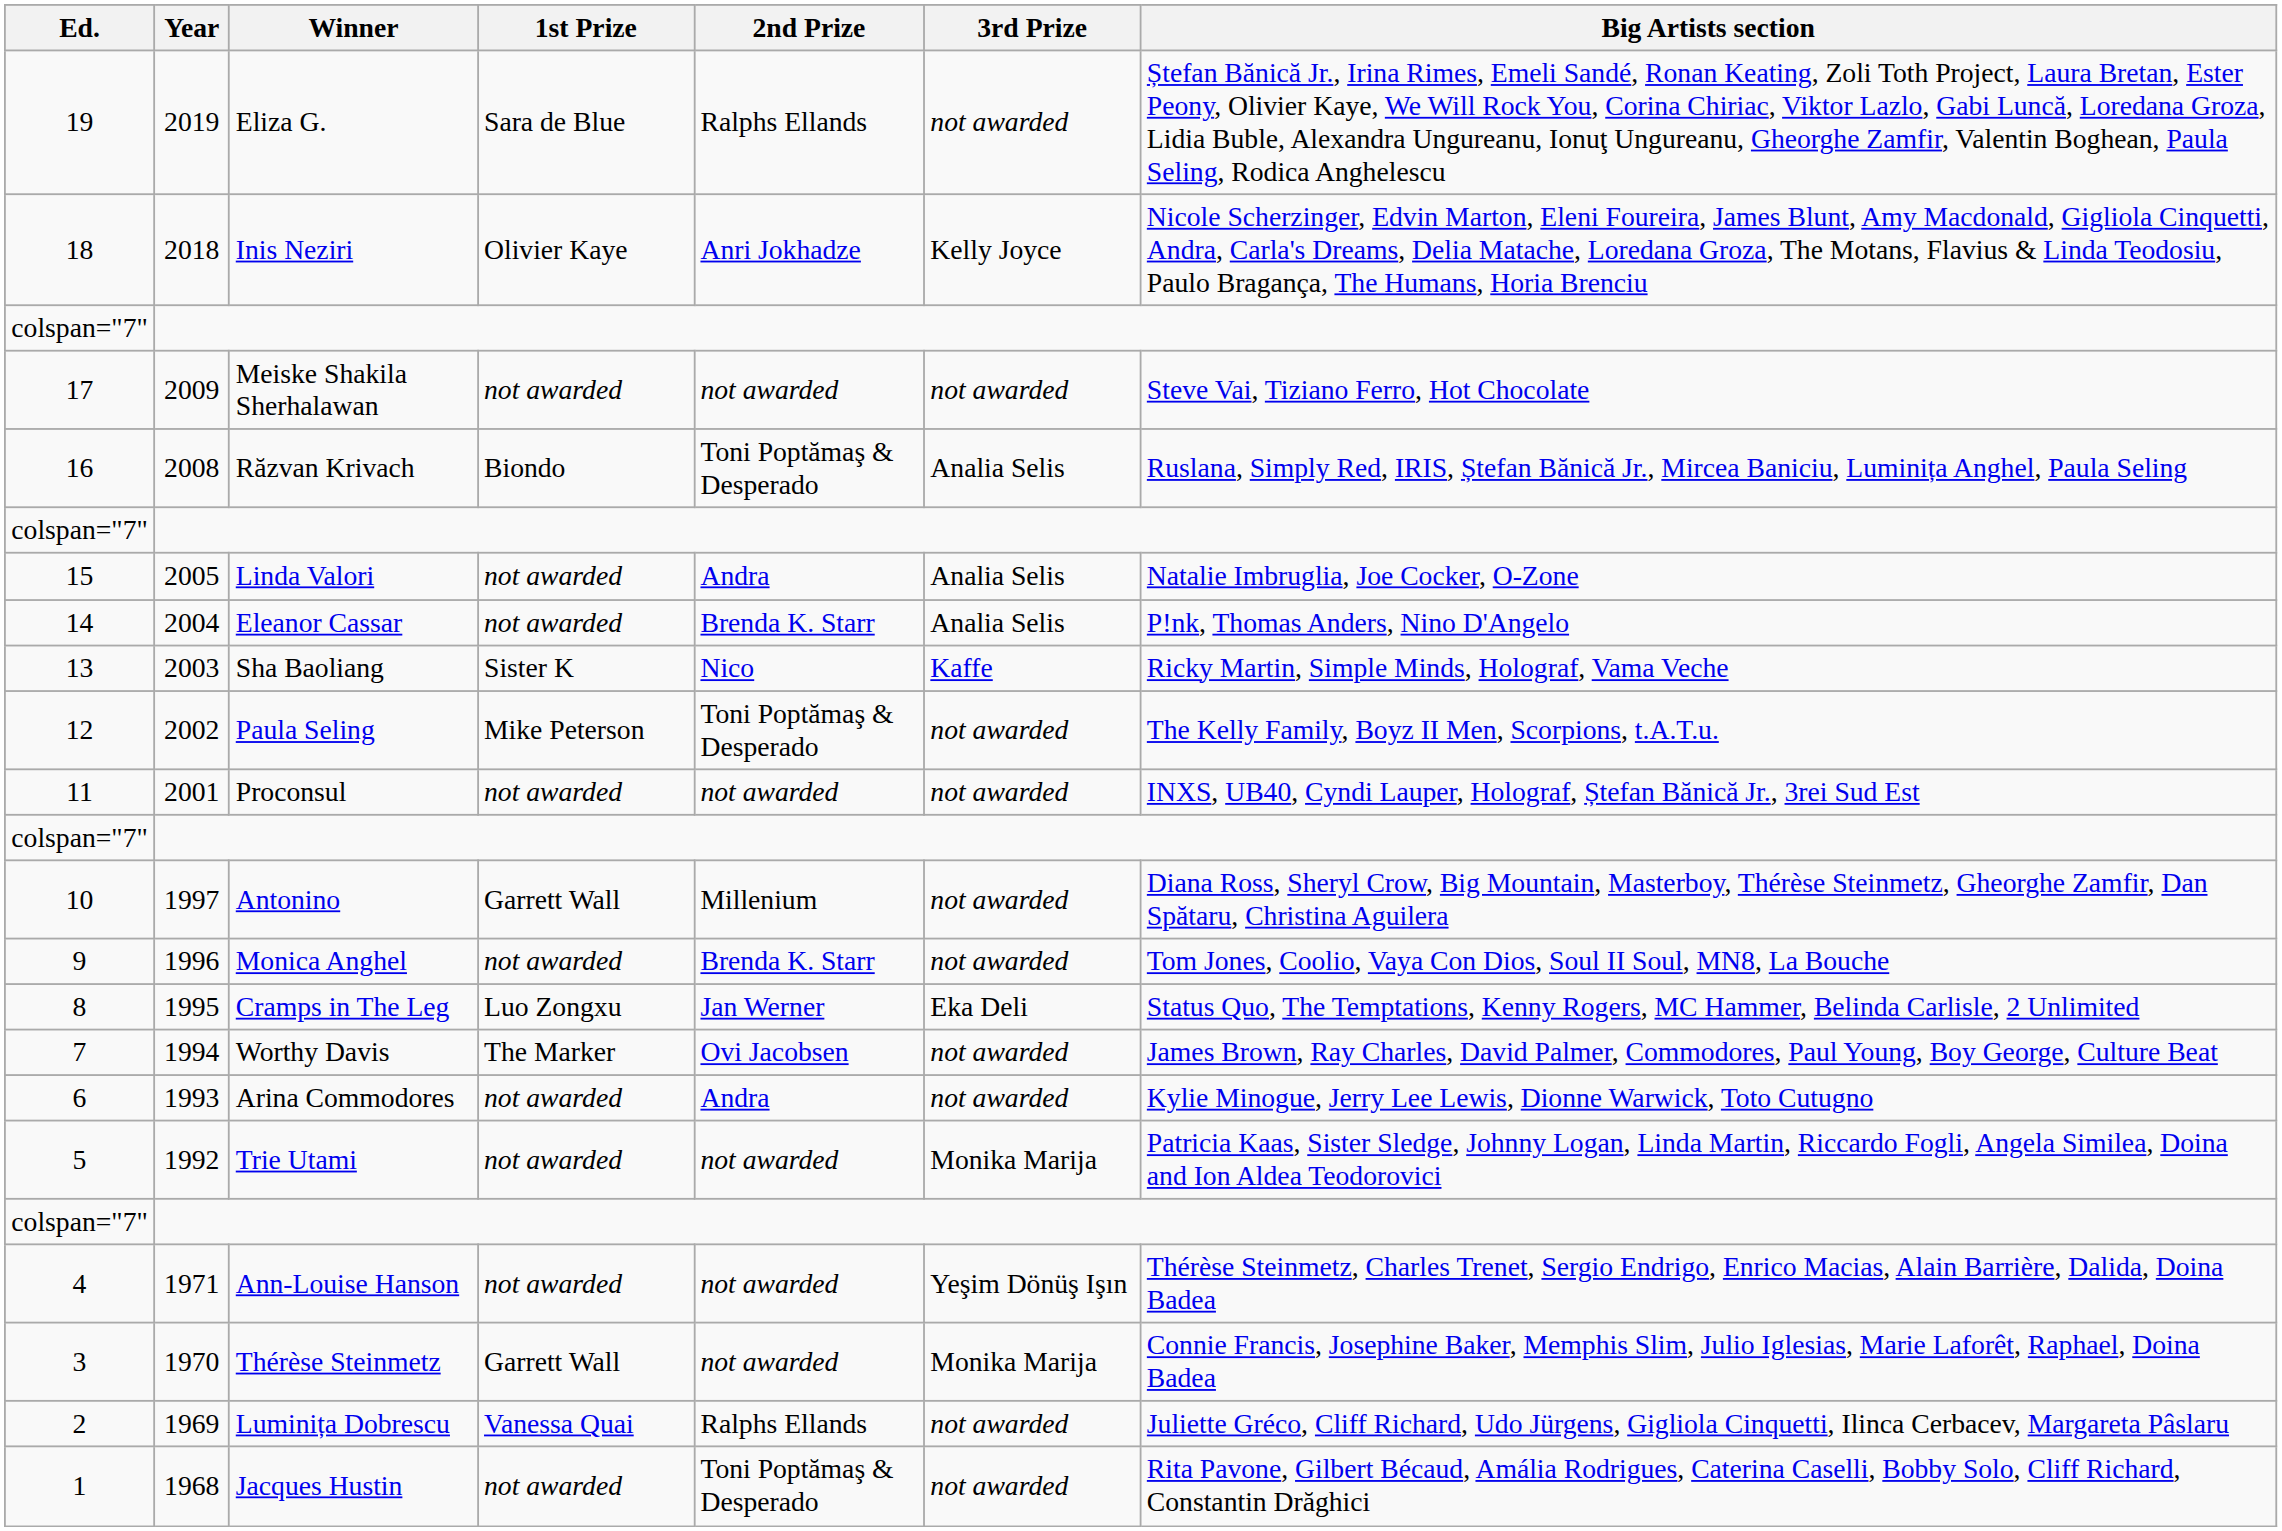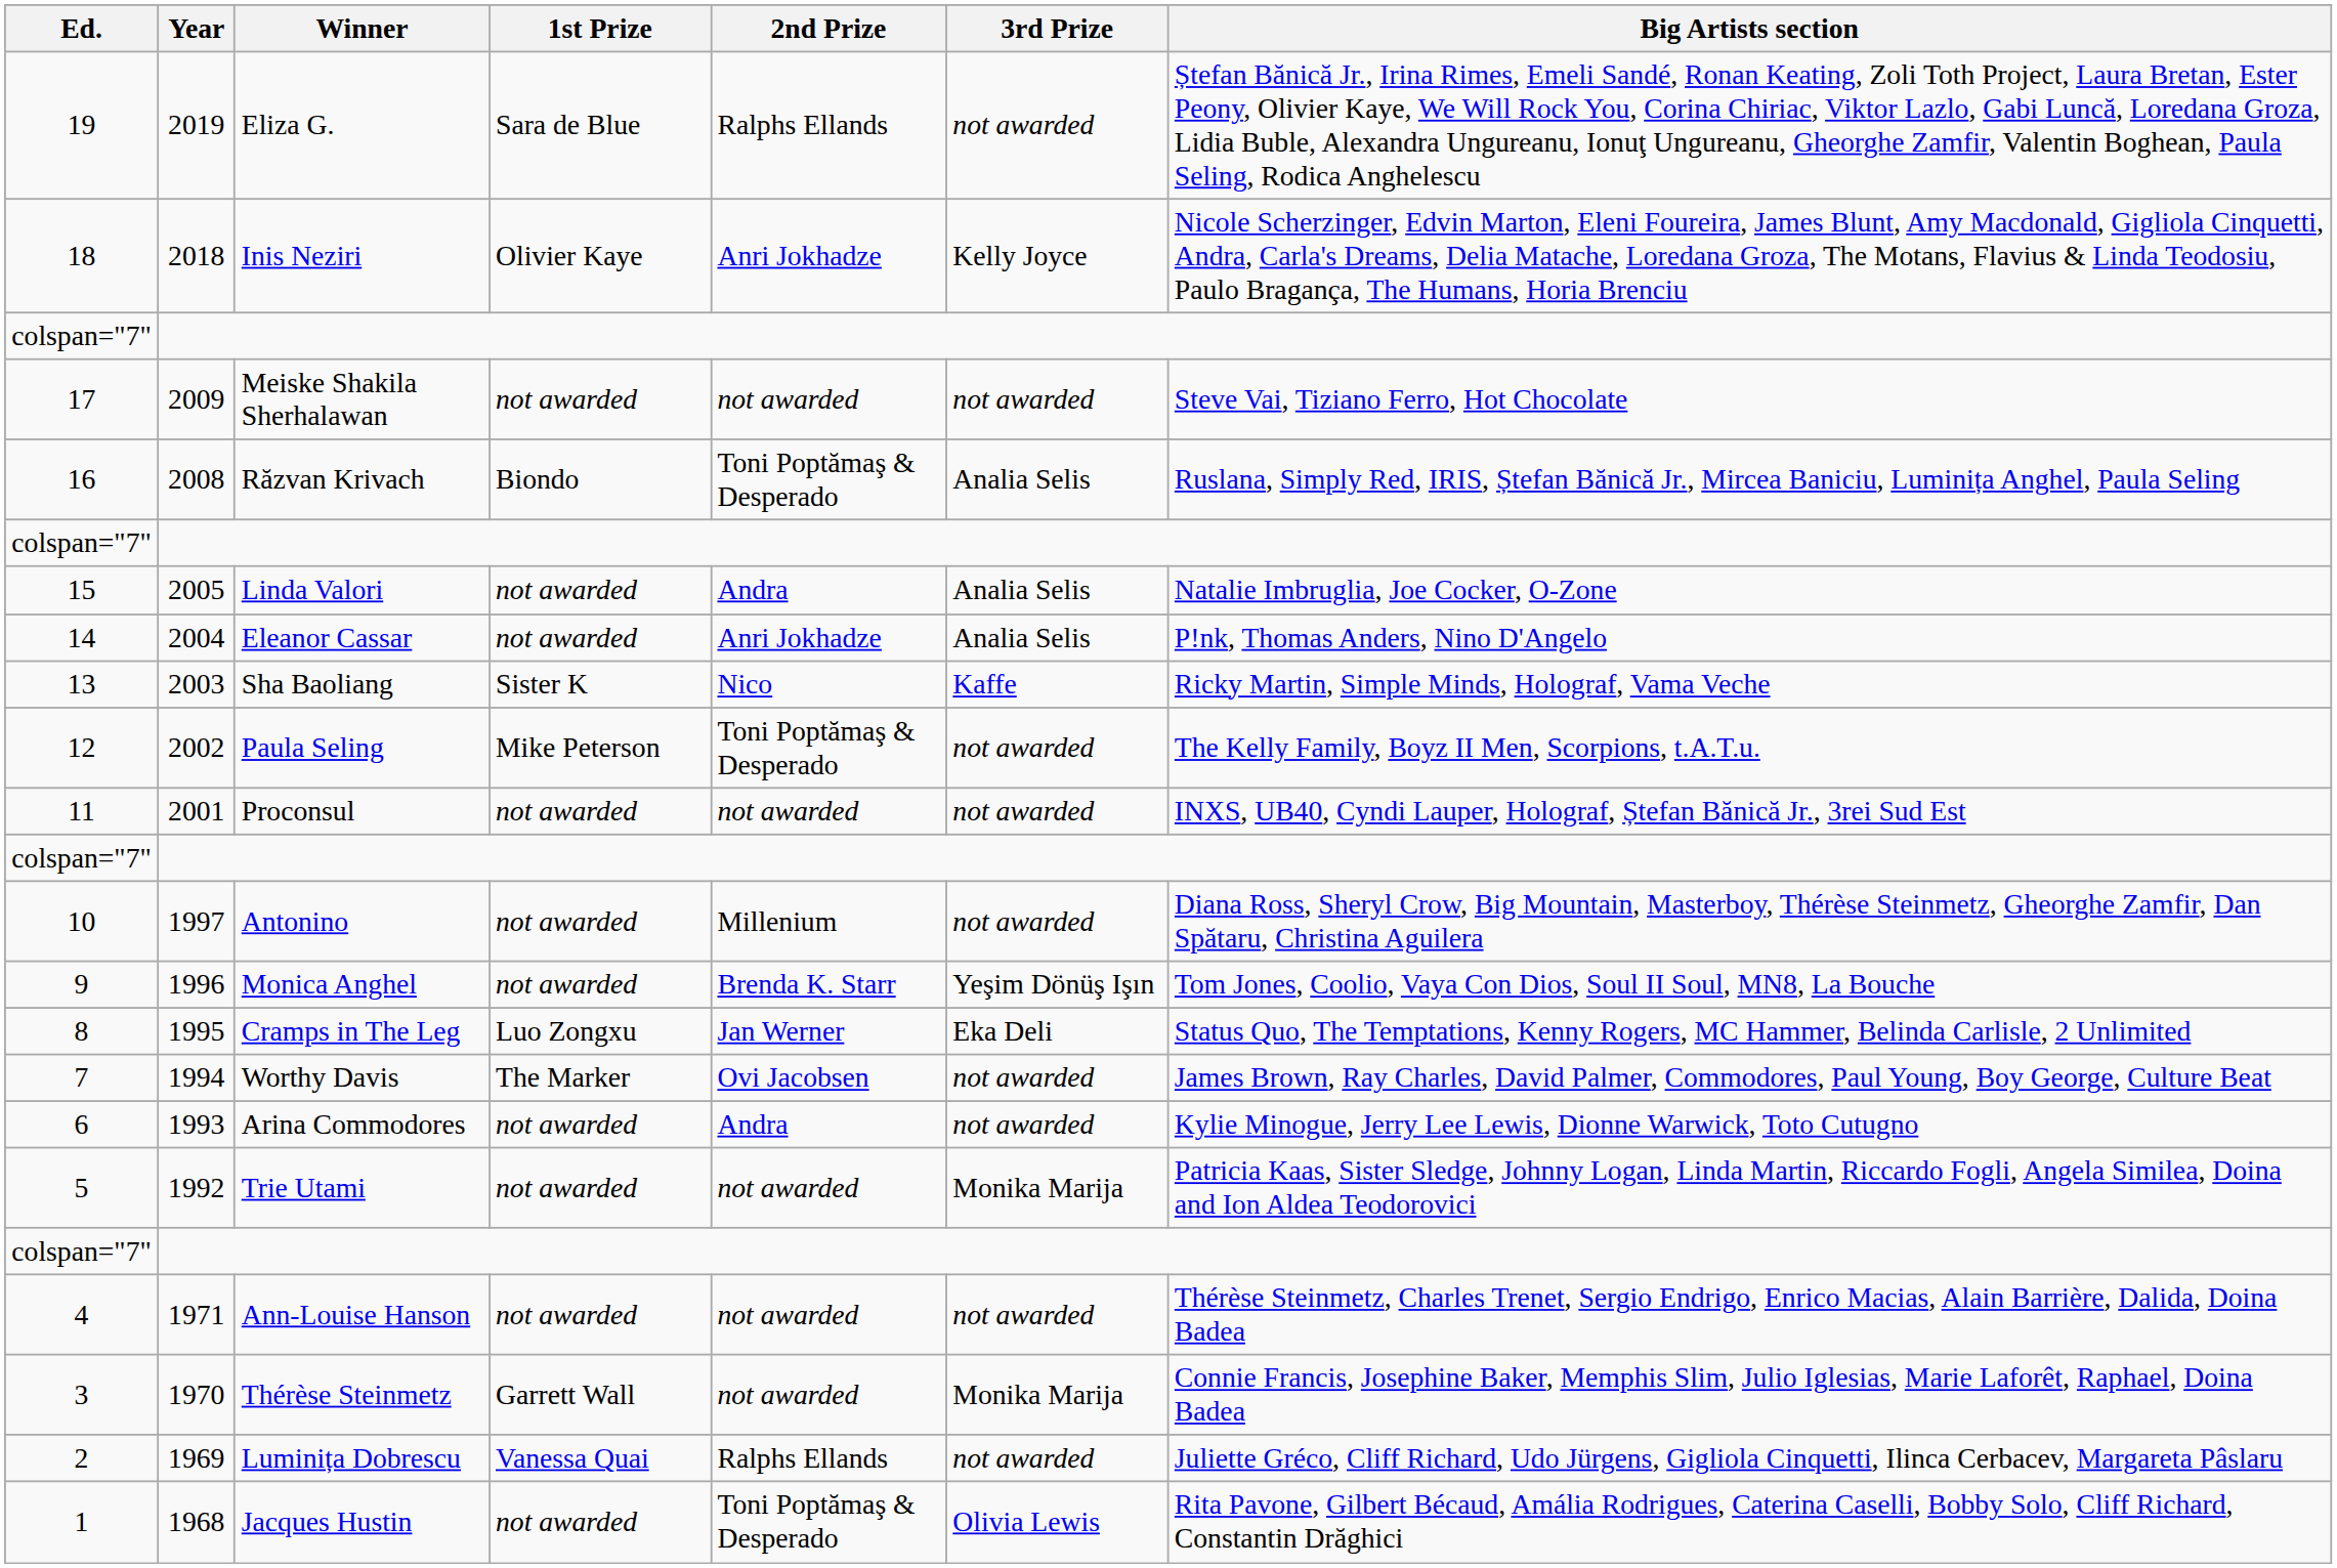14 | 2nd Prize: Brenda K. Starr -> Anri Jokhadze
10 | 1st Prize: Garrett Wall -> not awarded
9 | 3rd Prize: not awarded -> Yeşim Dönüş Işın
4 | 3rd Prize: Yeşim Dönüş Işın -> not awarded
1 | 3rd Prize: not awarded -> Olivia Lewis
